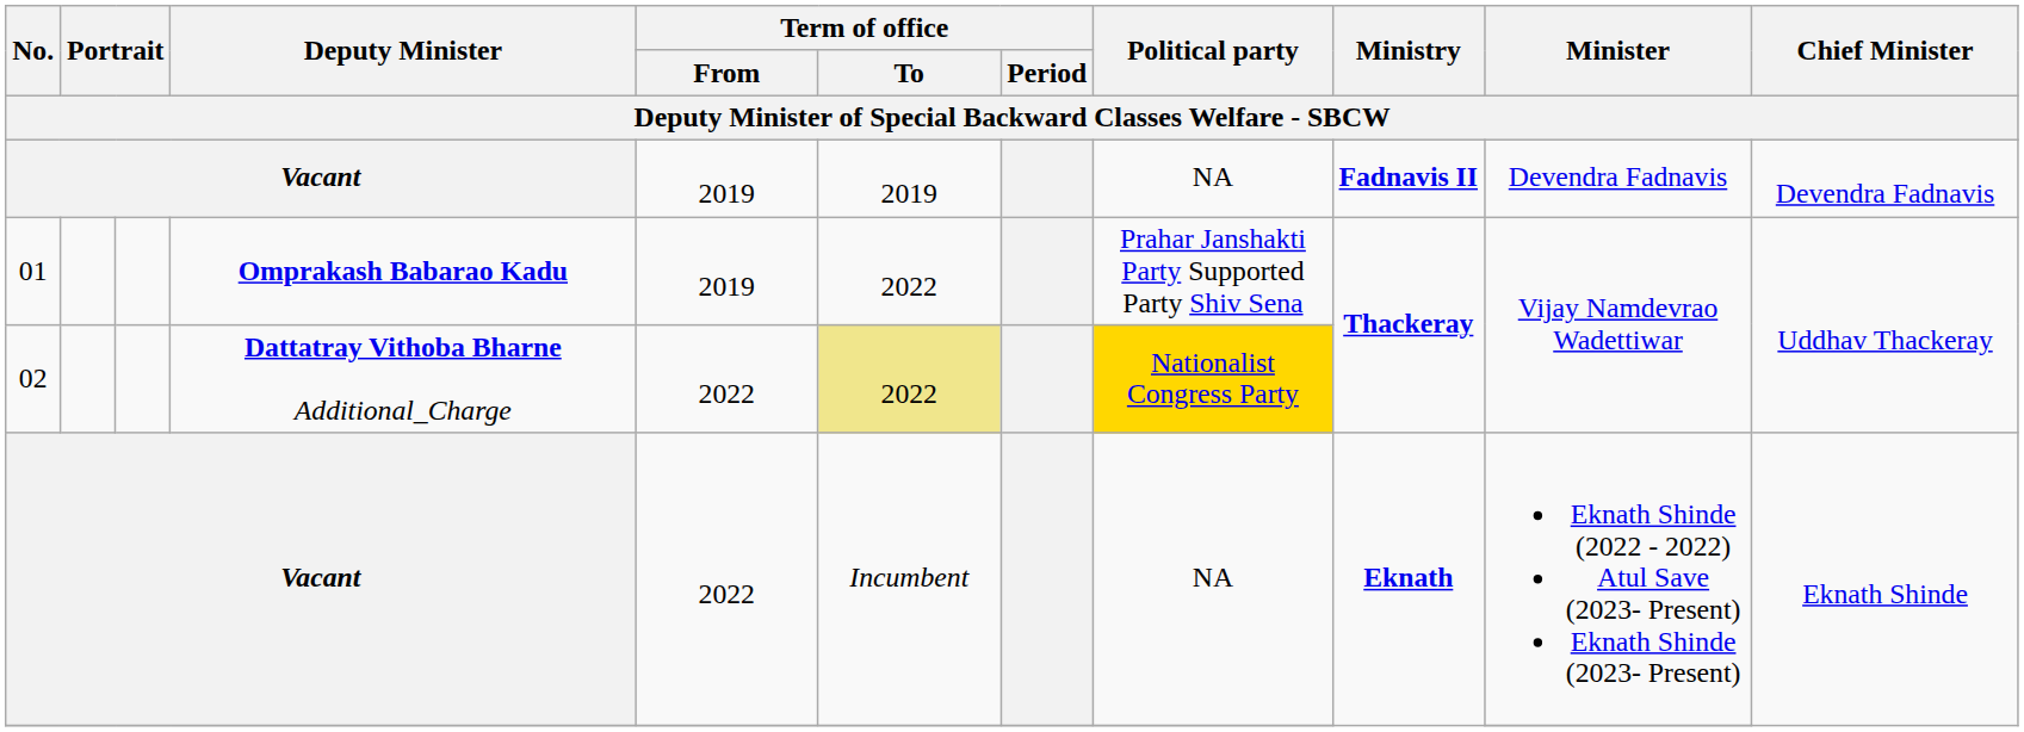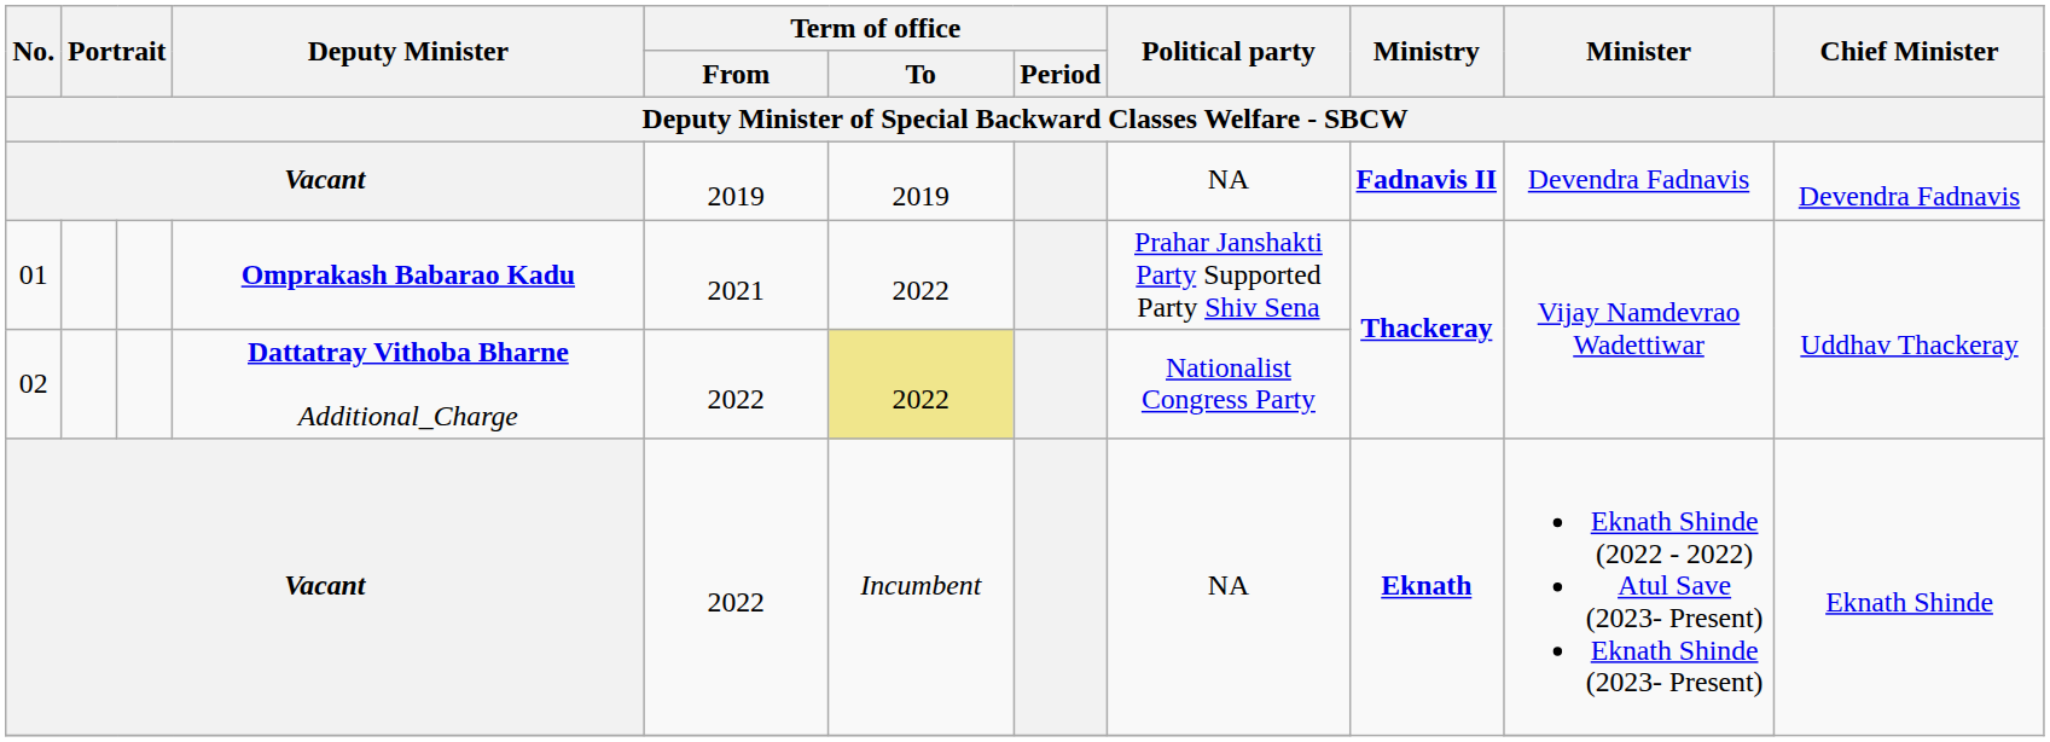01 | Term of office / From: 2019 -> 2021
02 | Political party: gold background -> no background
